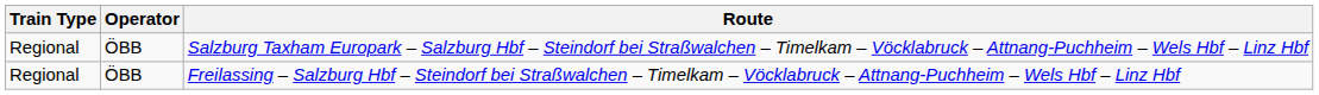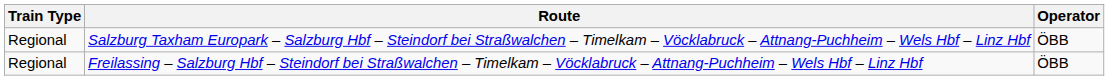columns swapped: Operator <-> Route
